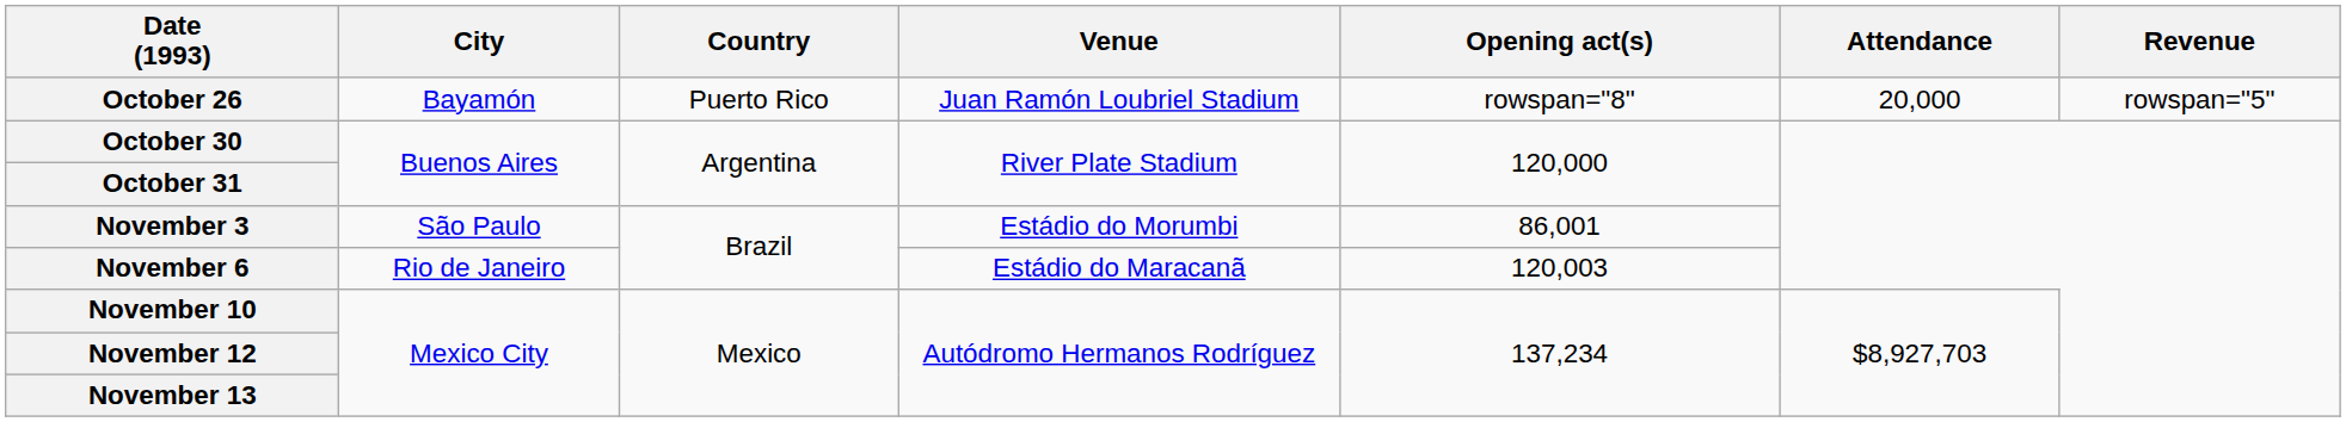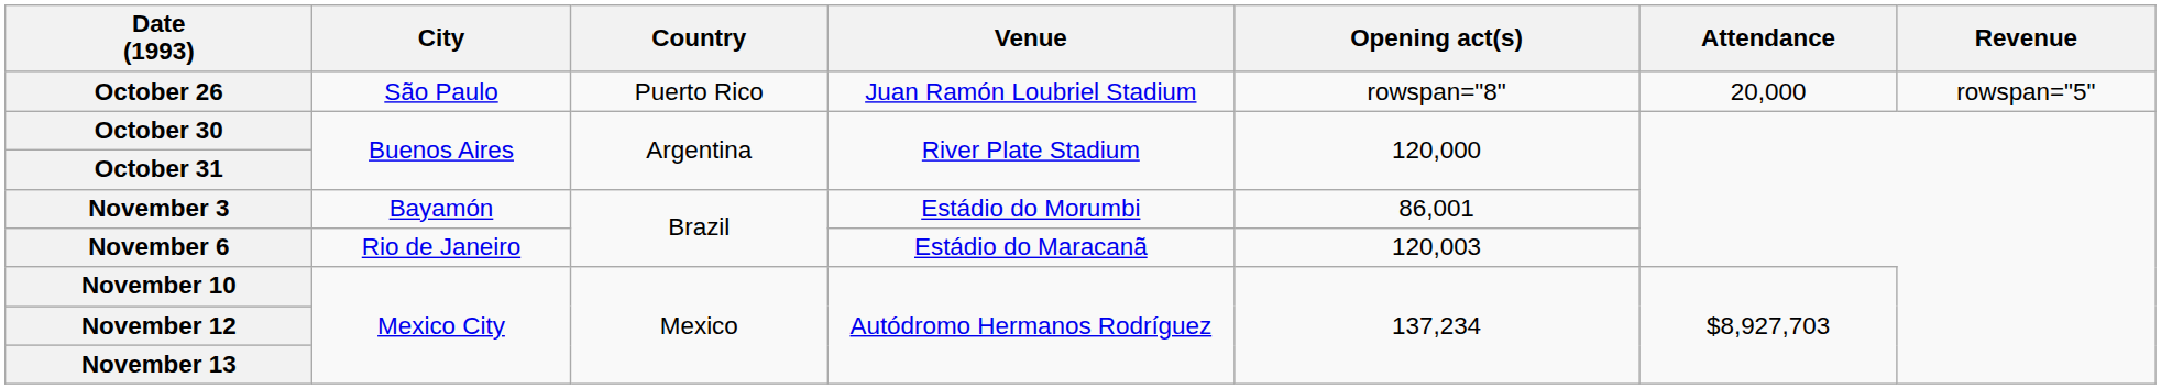October 26 | City: Bayamón -> São Paulo
November 3 | City: São Paulo -> Bayamón
